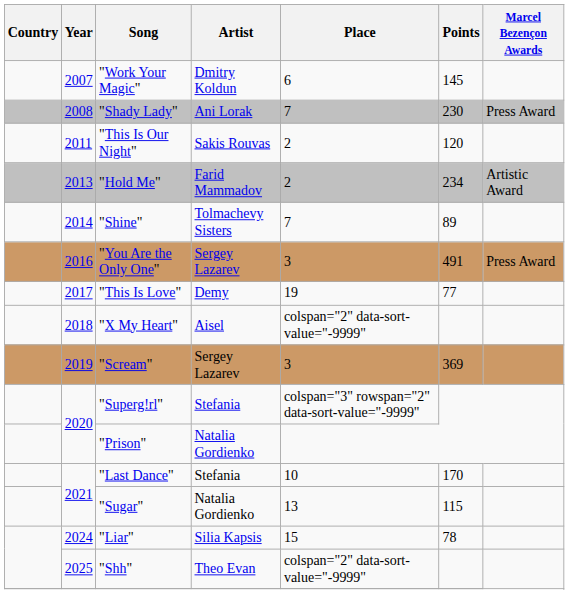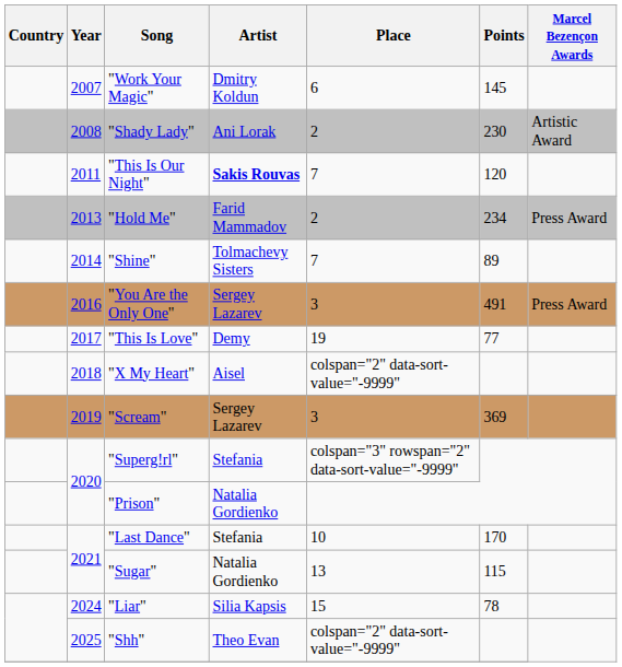"Shady Lady" | Place: 7 -> 2
"Shady Lady" | Marcel Bezençon Awards: Press Award -> Artistic Award
"This Is Our Night" | Artist: normal -> bold
"This Is Our Night" | Place: 2 -> 7
"Hold Me" | Marcel Bezençon Awards: Artistic Award -> Press Award
